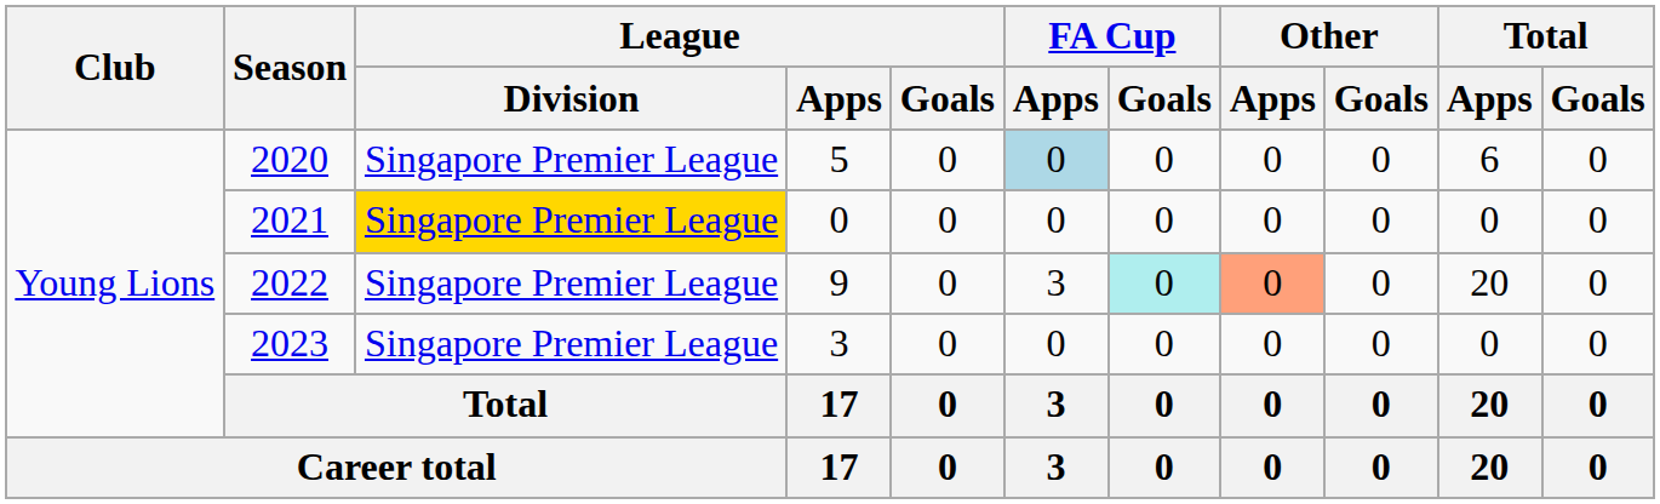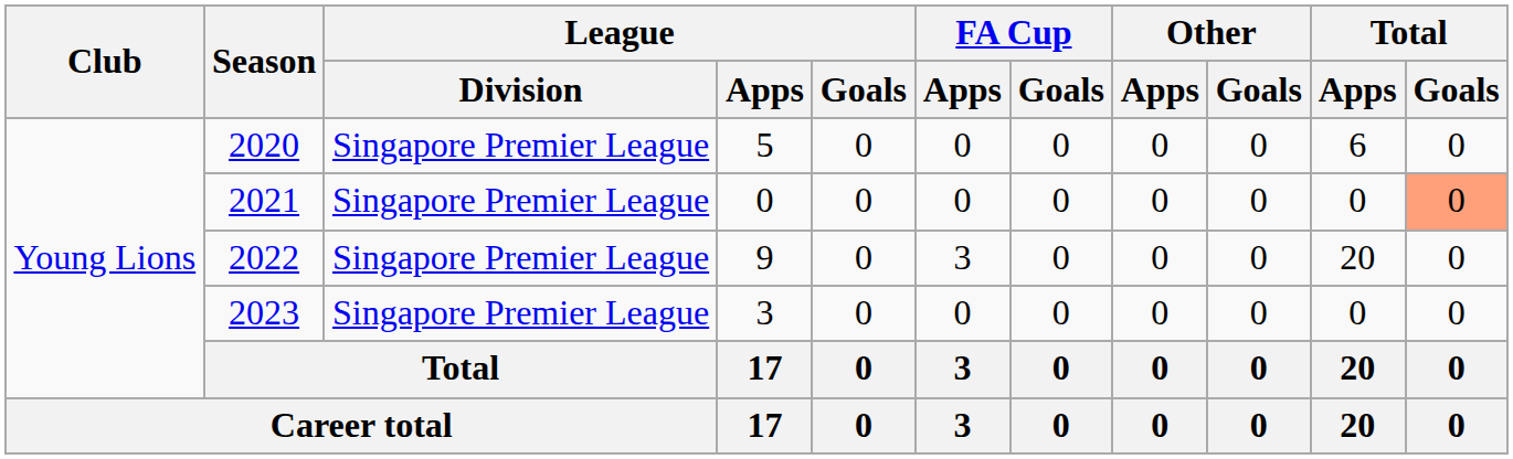2020 | FA Cup / Apps: lightblue background -> no background
2021 | League / Division: gold background -> no background
2021 | Total / Goals: no background -> lightsalmon background
2022 | FA Cup / Goals: paleturquoise background -> no background
2022 | Other / Apps: lightsalmon background -> no background
